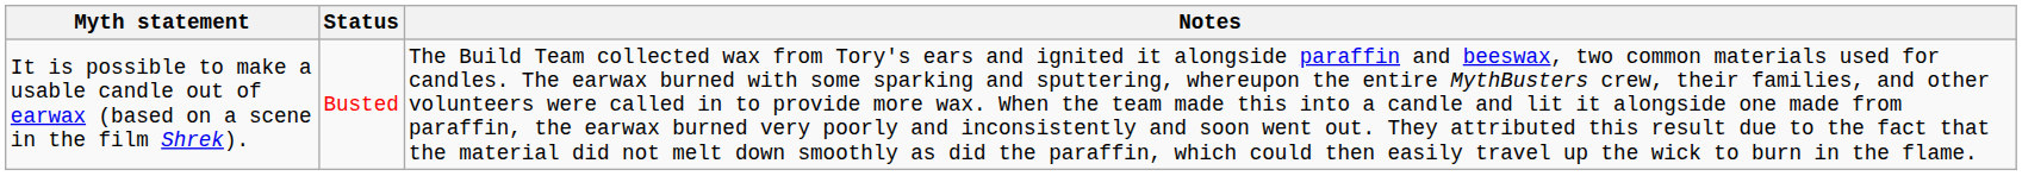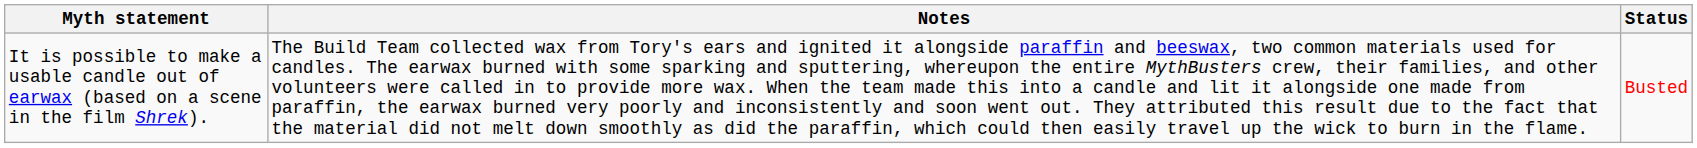columns swapped: Status <-> Notes
